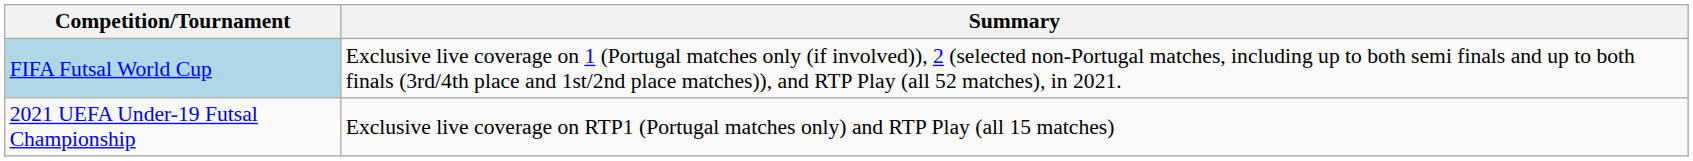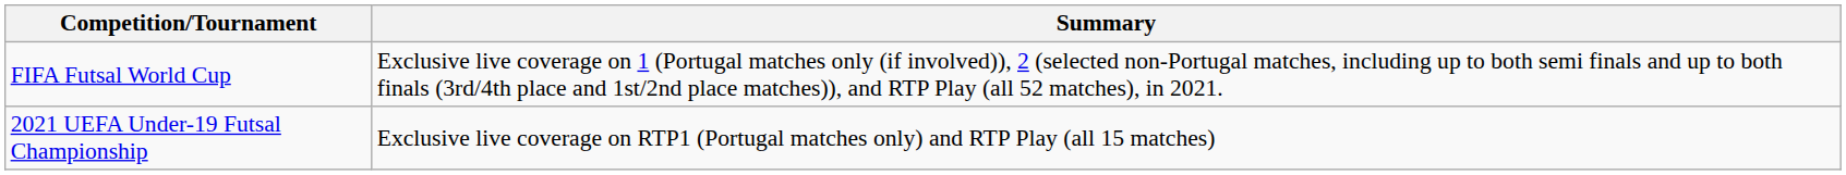row 2 | Competition/Tournament: lightblue background -> no background
